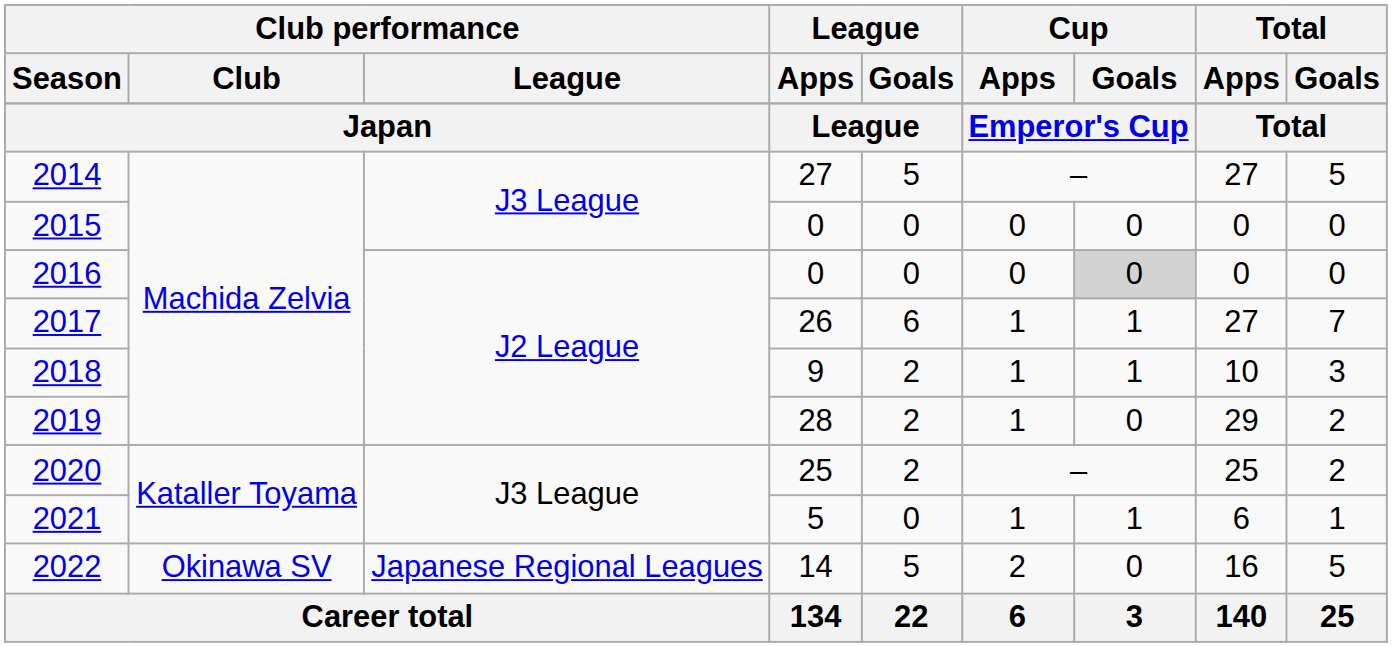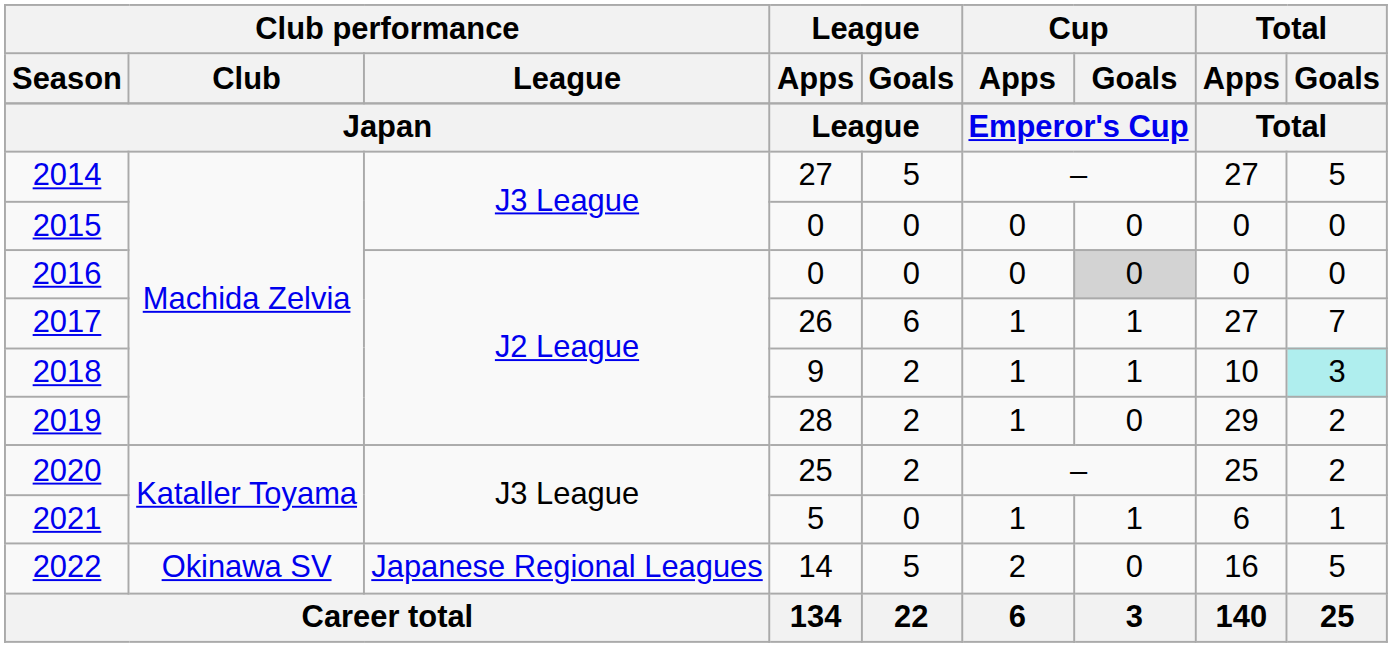2018 | Total / Goals: no background -> paleturquoise background
